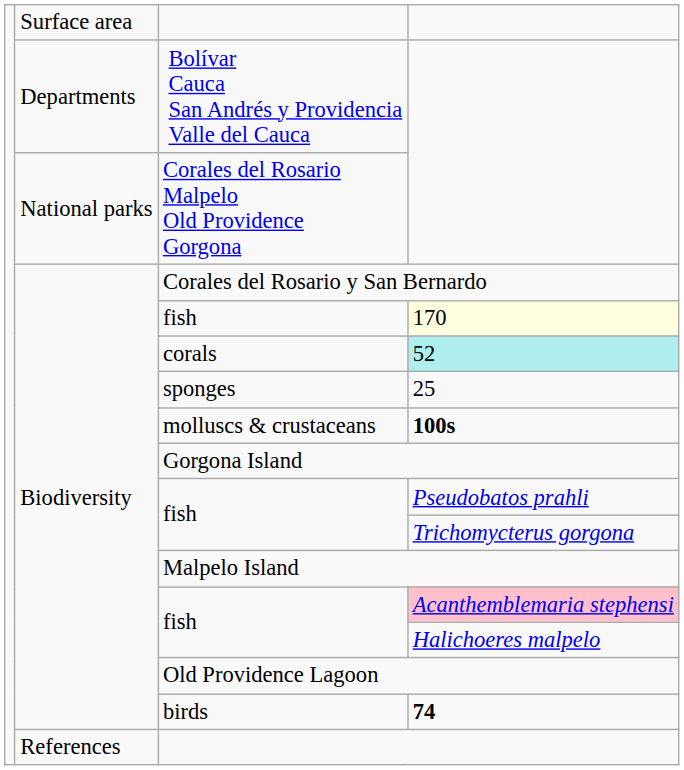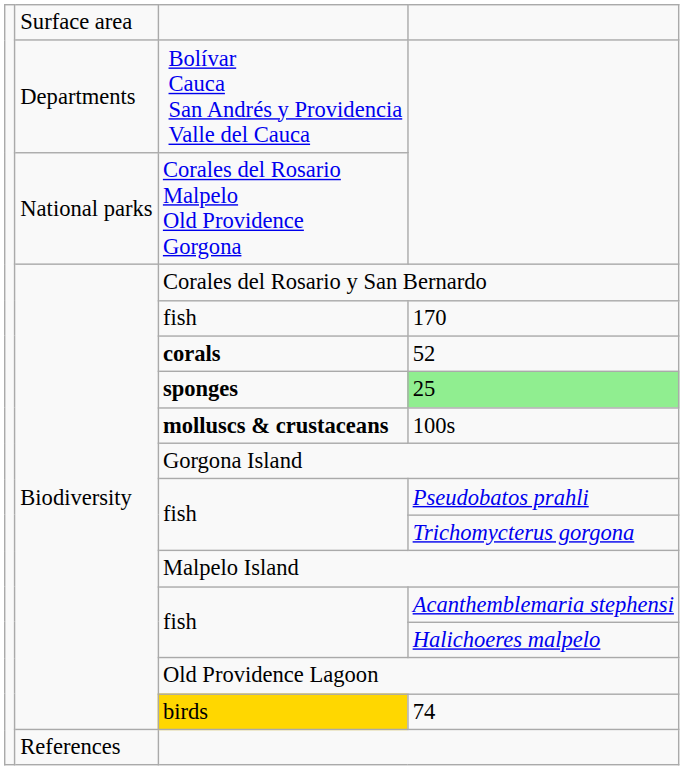170 | column 4: lightyellow background -> no background
52 | column 3: normal -> bold
52 | column 4: paleturquoise background -> no background
25 | column 3: normal -> bold
25 | column 4: no background -> lightgreen background
100s | column 3: normal -> bold
100s | column 4: bold -> normal
Acanthemblemaria stephensi | column 4: pink background -> no background
74 | column 3: no background -> gold background
74 | column 4: bold -> normal
